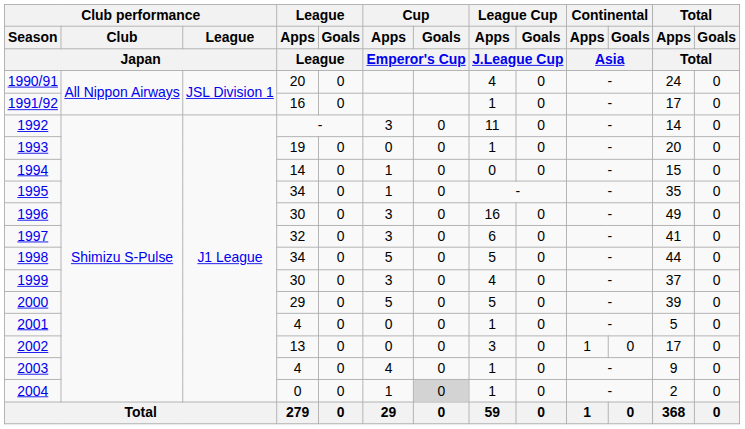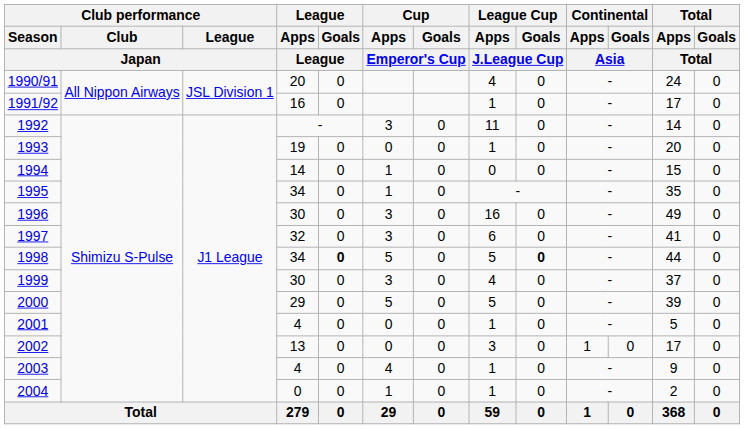1998 | League / Goals / League: normal -> bold
1998 | League Cup / Goals / J.League Cup: normal -> bold
2004 | Cup / Goals / Emperor's Cup: lightgrey background -> no background
